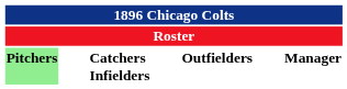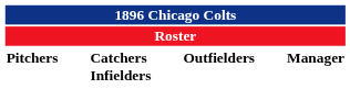Pitchers | column 1: lightgreen background -> no background
